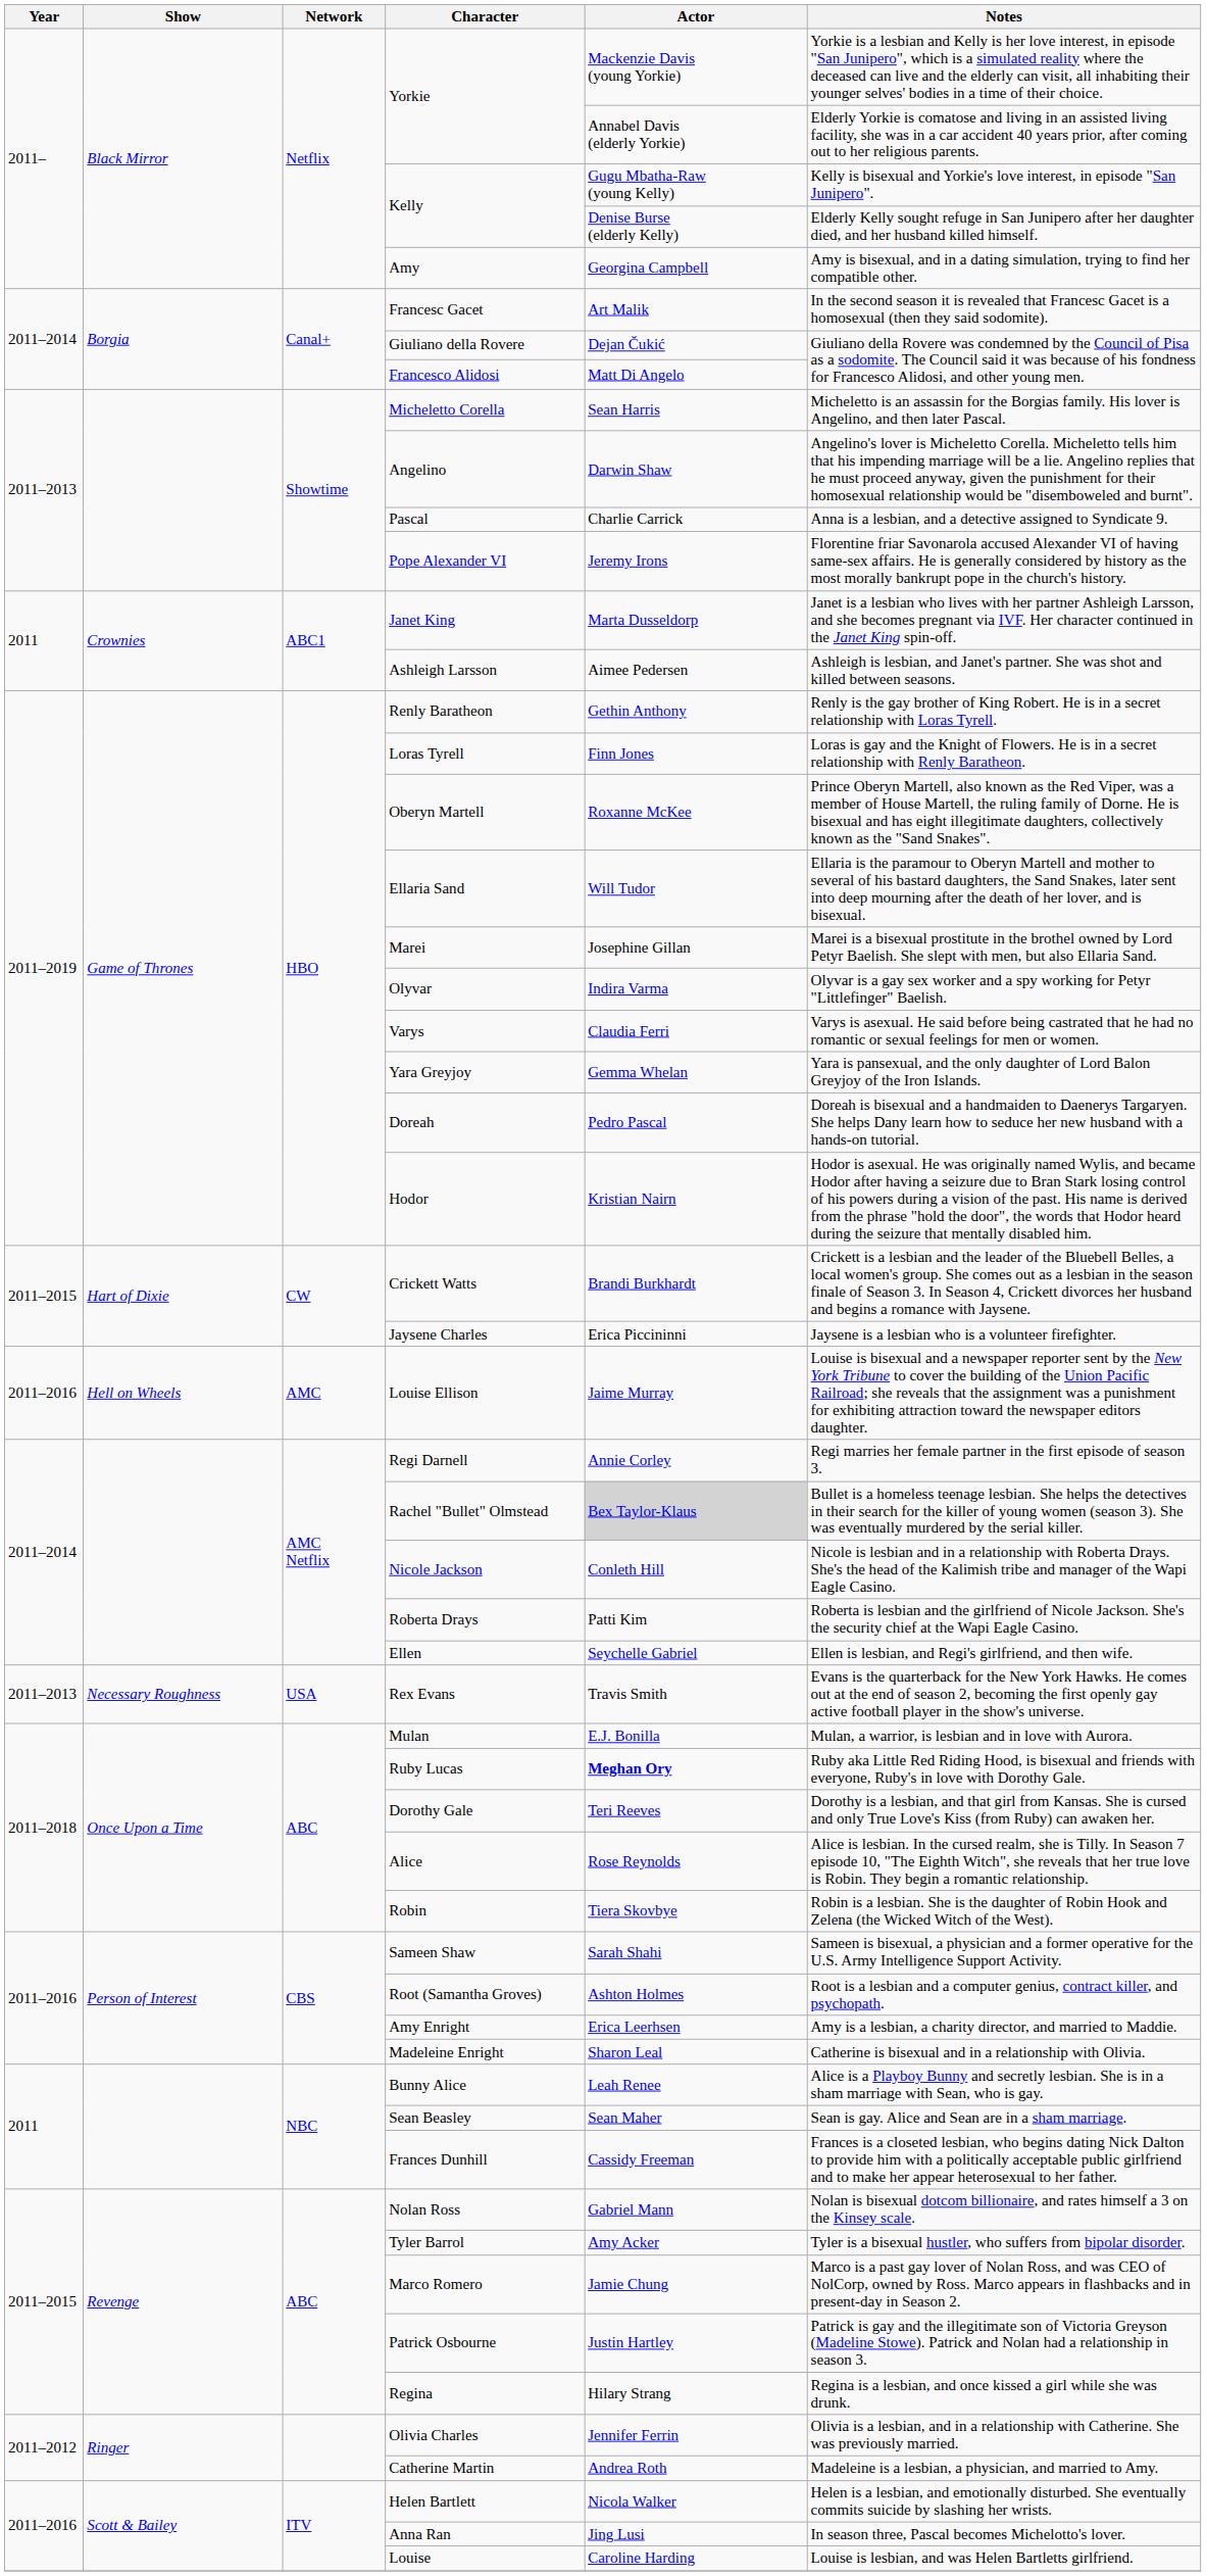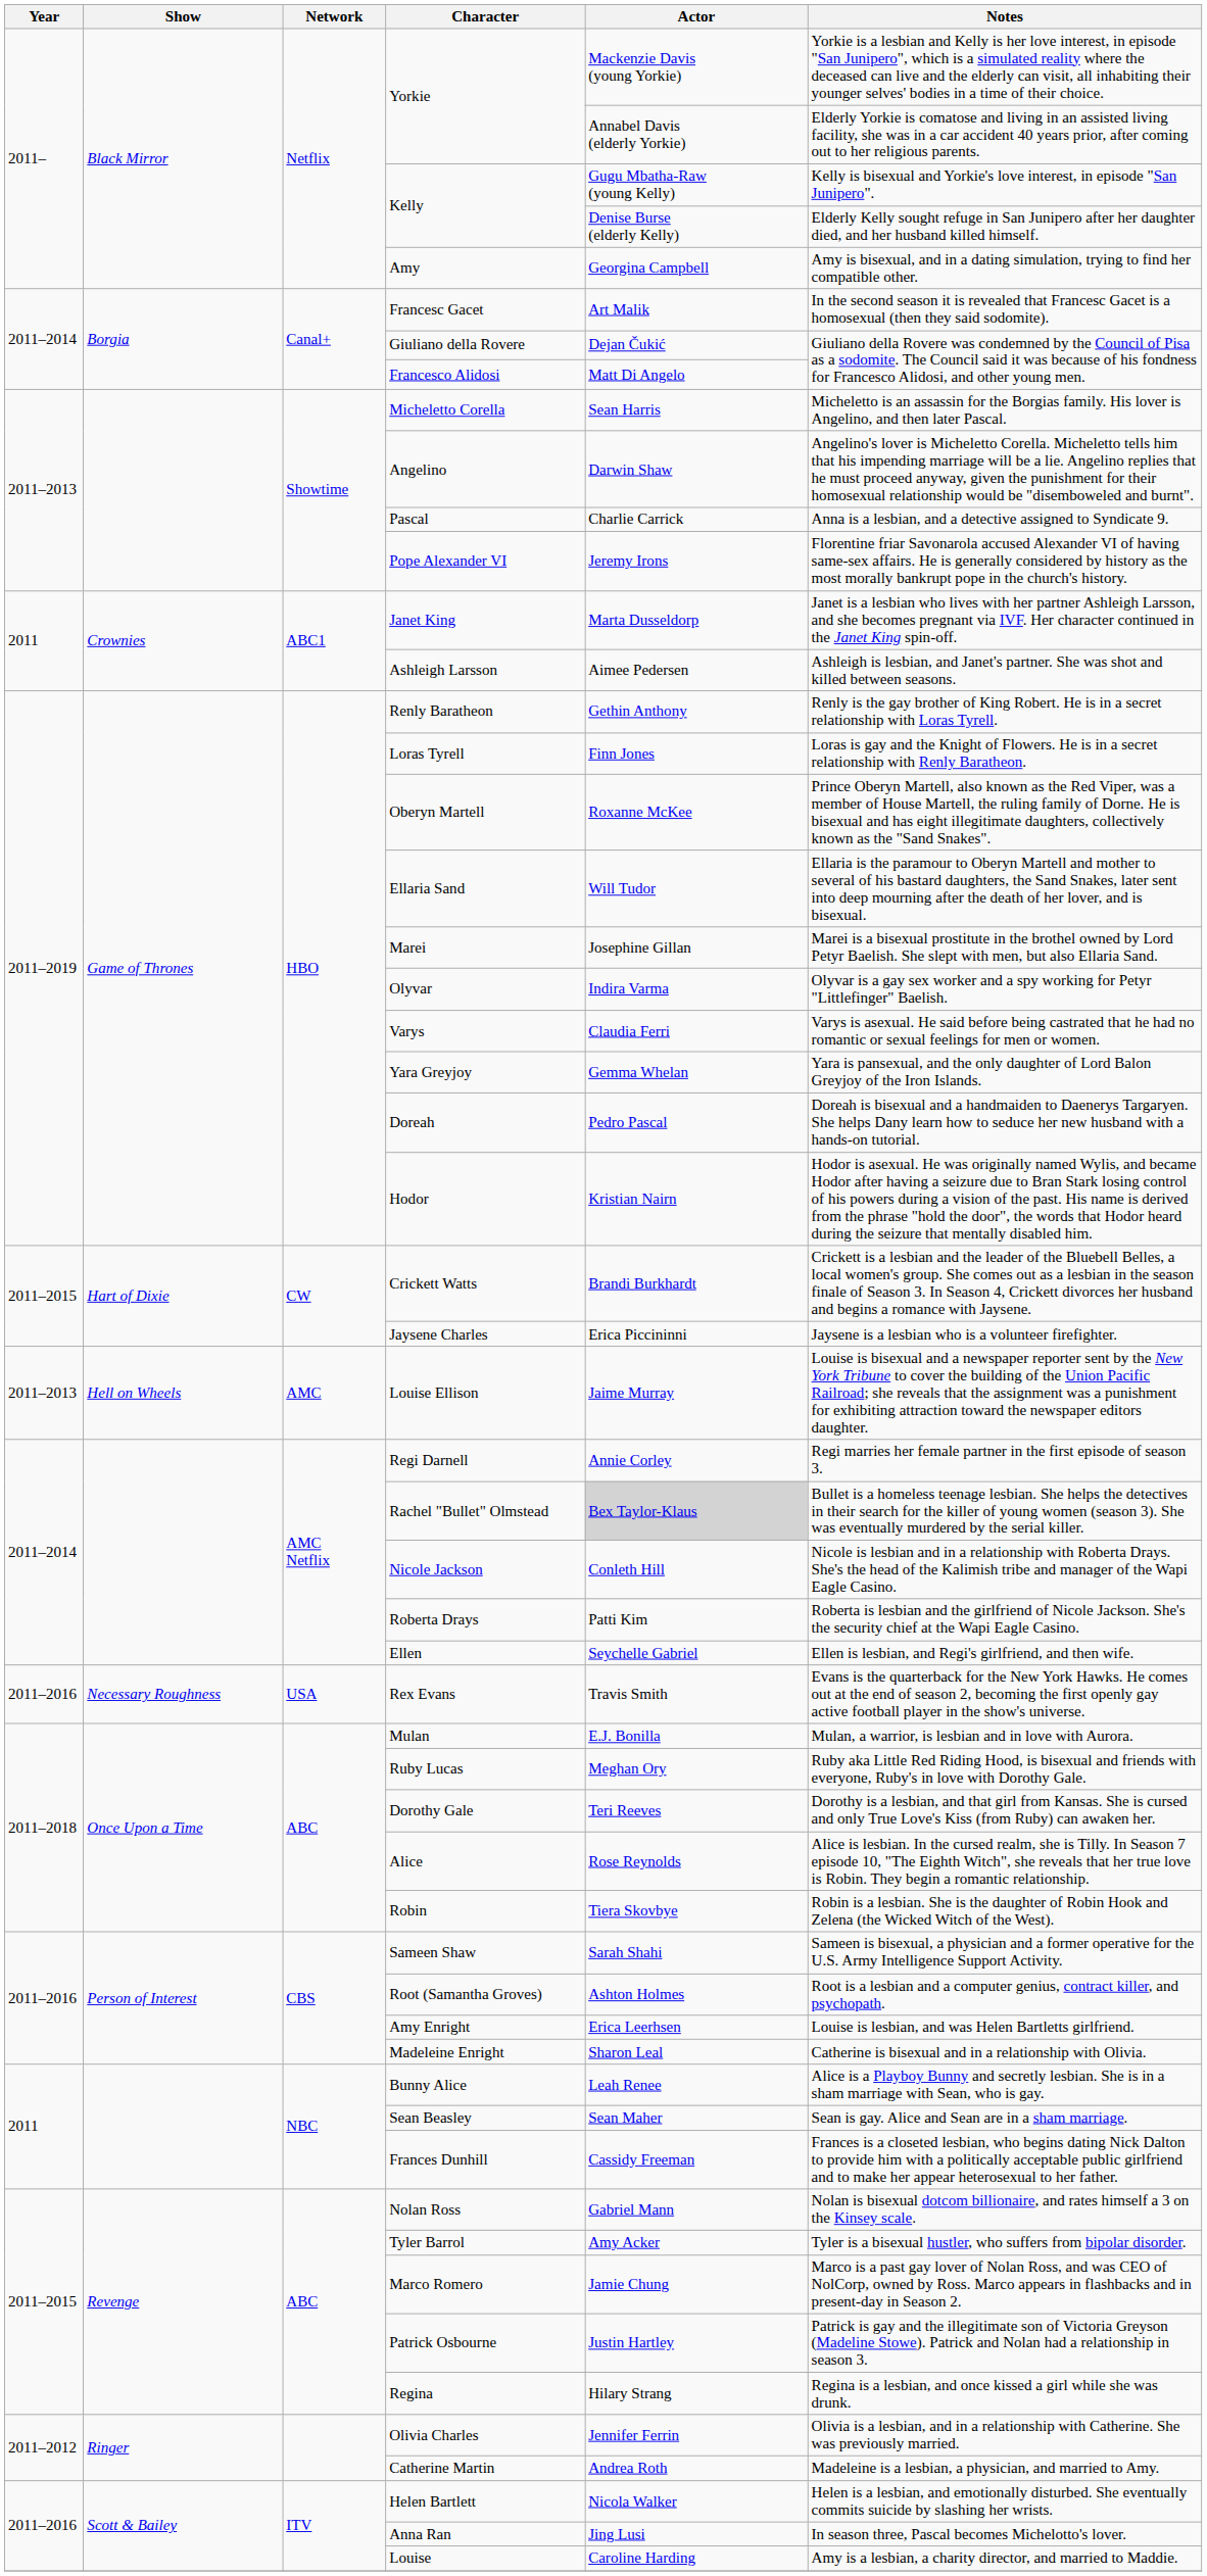Louise Ellison | Year: 2011–2016 -> 2011–2013
Rex Evans | Year: 2011–2013 -> 2011–2016
Ruby Lucas | Actor: bold -> normal
Amy Enright | Notes: Amy is a lesbian, a charity director, and married to Maddie. -> Louise is lesbian, and was Helen Bartletts girlfriend.
Louise | Notes: Louise is lesbian, and was Helen Bartletts girlfriend. -> Amy is a lesbian, a charity director, and married to Maddie.
